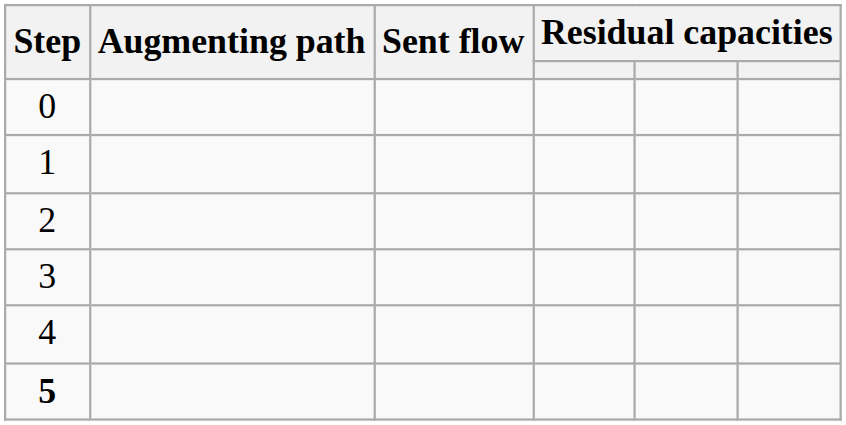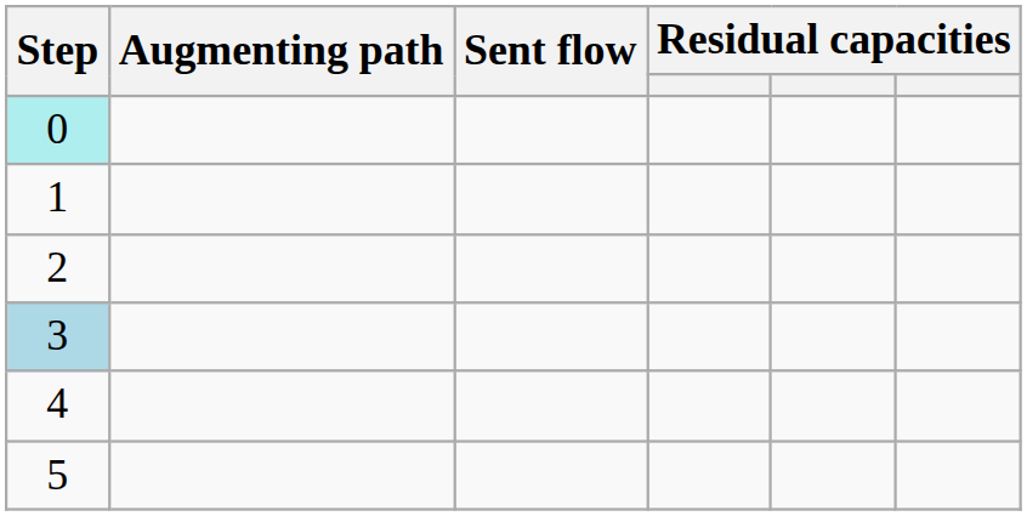0 | Step: no background -> paleturquoise background
3 | Step: no background -> lightblue background
5 | Step: bold -> normal
